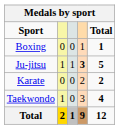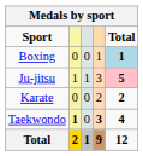Boxing | Total: no background -> lightblue background
Ju-jitsu | column 4: bold -> normal
Ju-jitsu | Total: no background -> pink background
Taekwondo | column 2: normal -> bold
Taekwondo | column 4: normal -> bold
